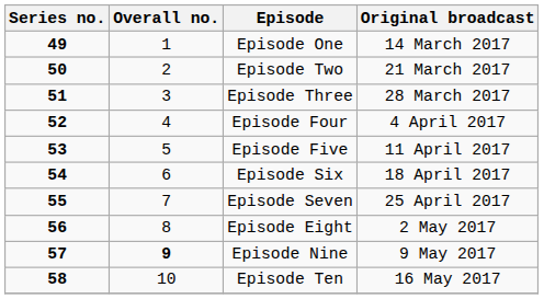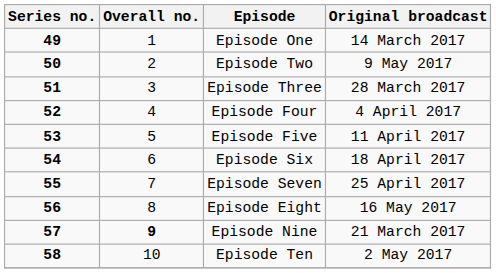Episode Two | Original broadcast: 21 March 2017 -> 9 May 2017
Episode Eight | Original broadcast: 2 May 2017 -> 16 May 2017
Episode Nine | Original broadcast: 9 May 2017 -> 21 March 2017
Episode Ten | Original broadcast: 16 May 2017 -> 2 May 2017
